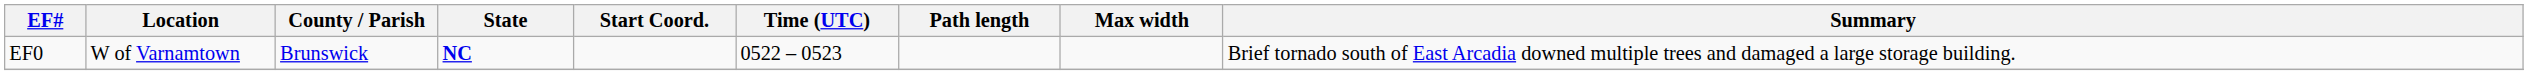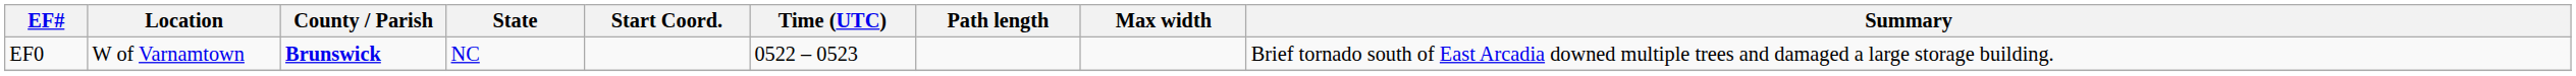EF0 | County / Parish: normal -> bold
EF0 | State: bold -> normal
